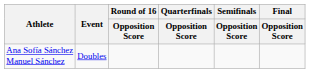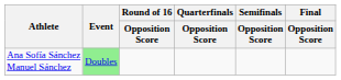Ana Sofía Sánchez Manuel Sánchez | Event: no background -> lightgreen background
